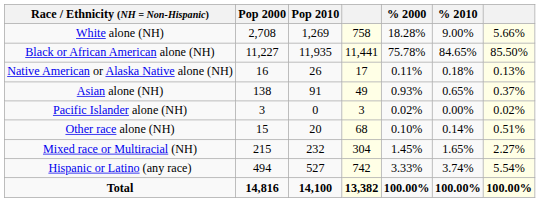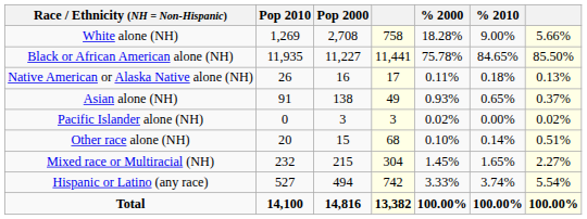columns swapped: Pop 2000 <-> Pop 2010
